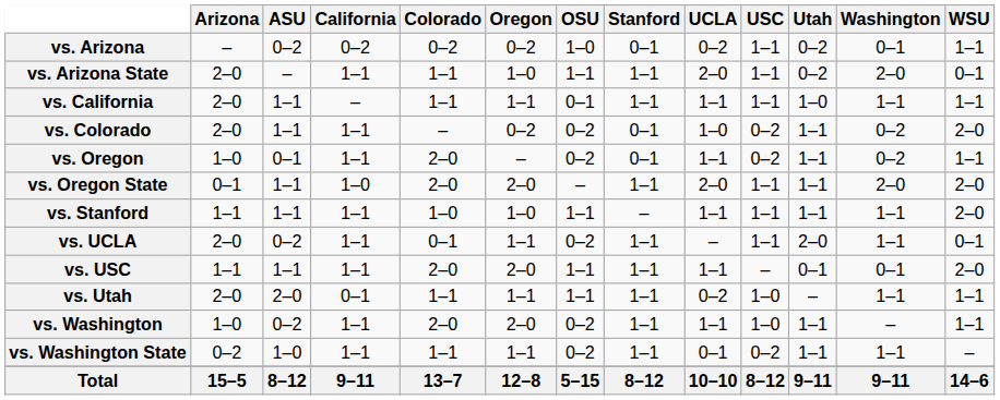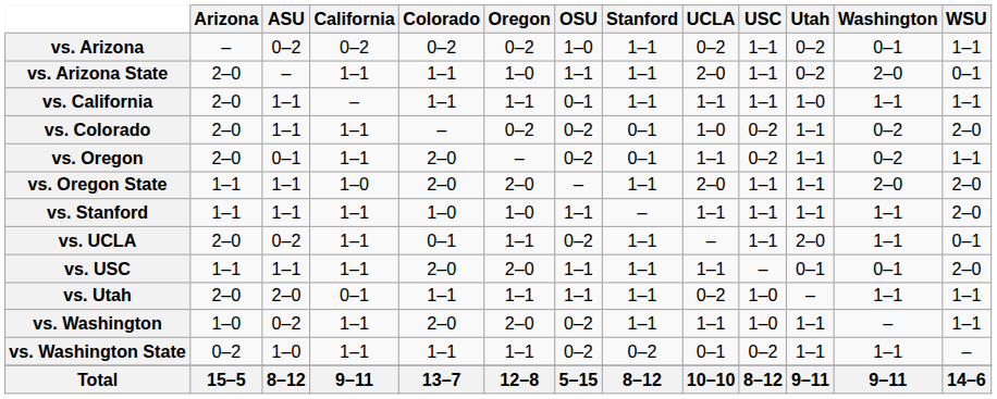vs. Arizona | Stanford: 0–1 -> 1–1
vs. Oregon | Arizona: 1–0 -> 2–0
vs. Oregon State | Arizona: 0–1 -> 1–1
vs. Washington State | Stanford: 1–1 -> 0–2
